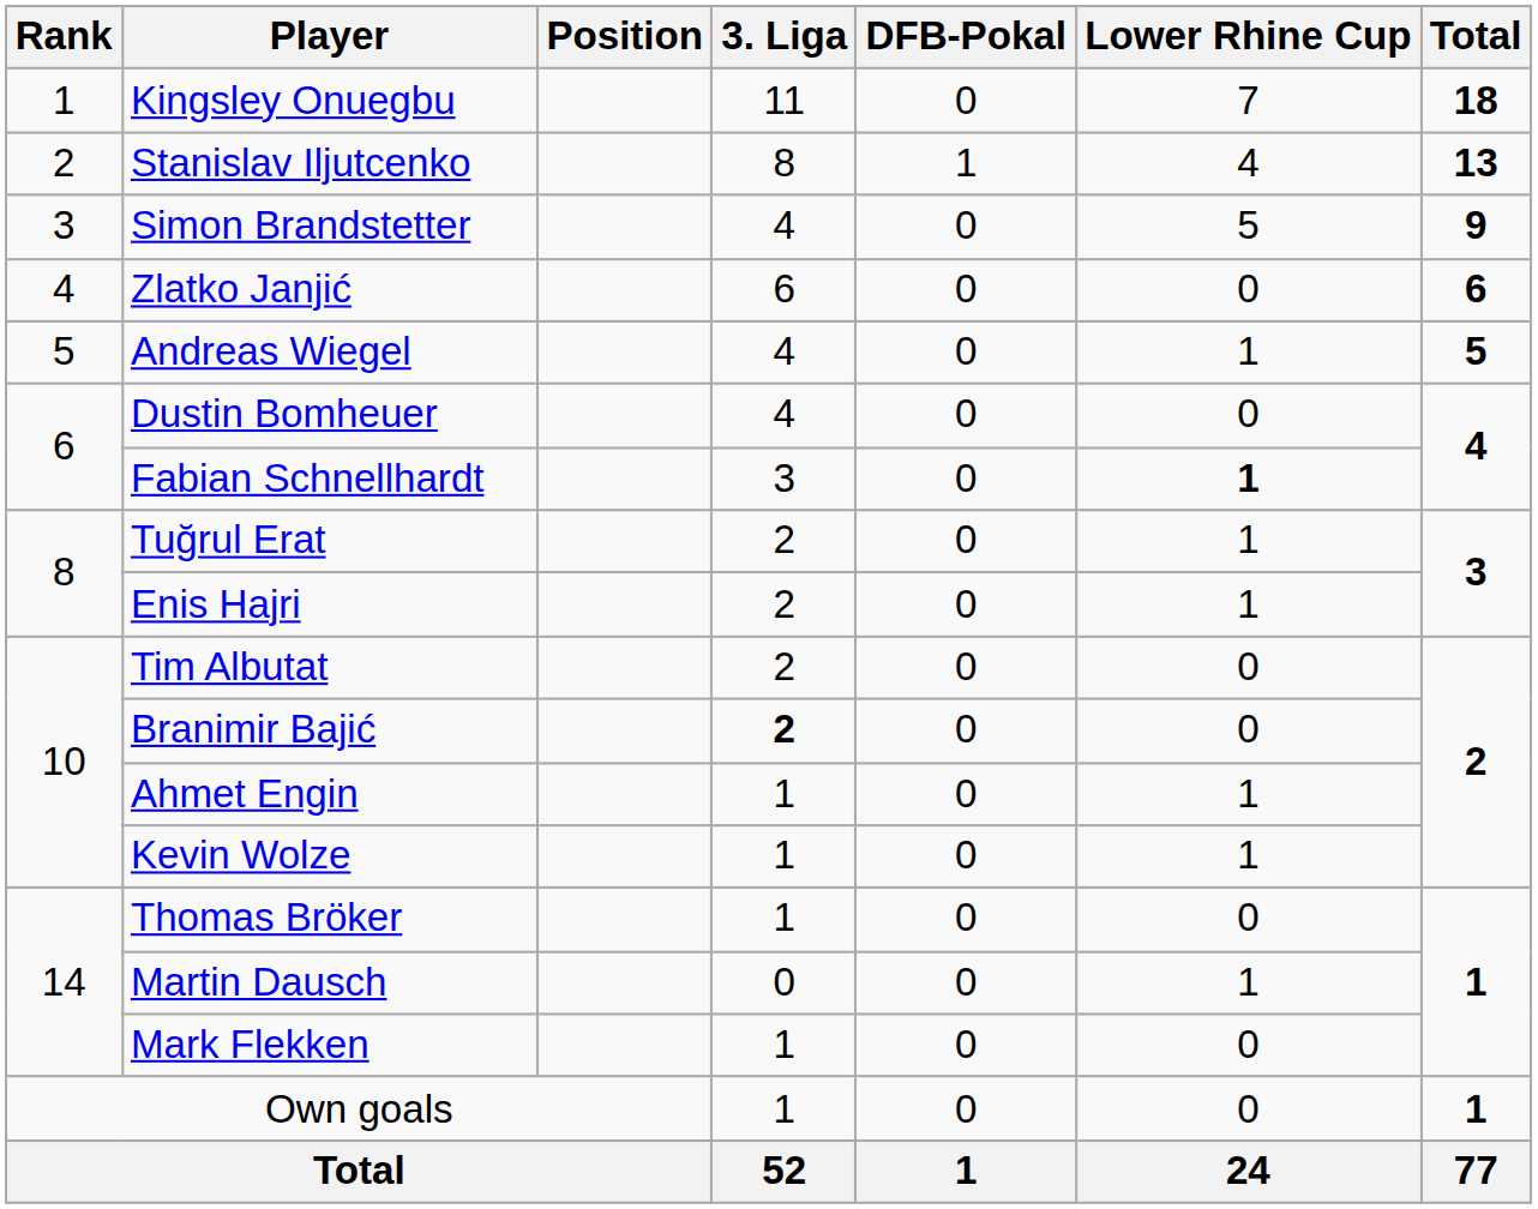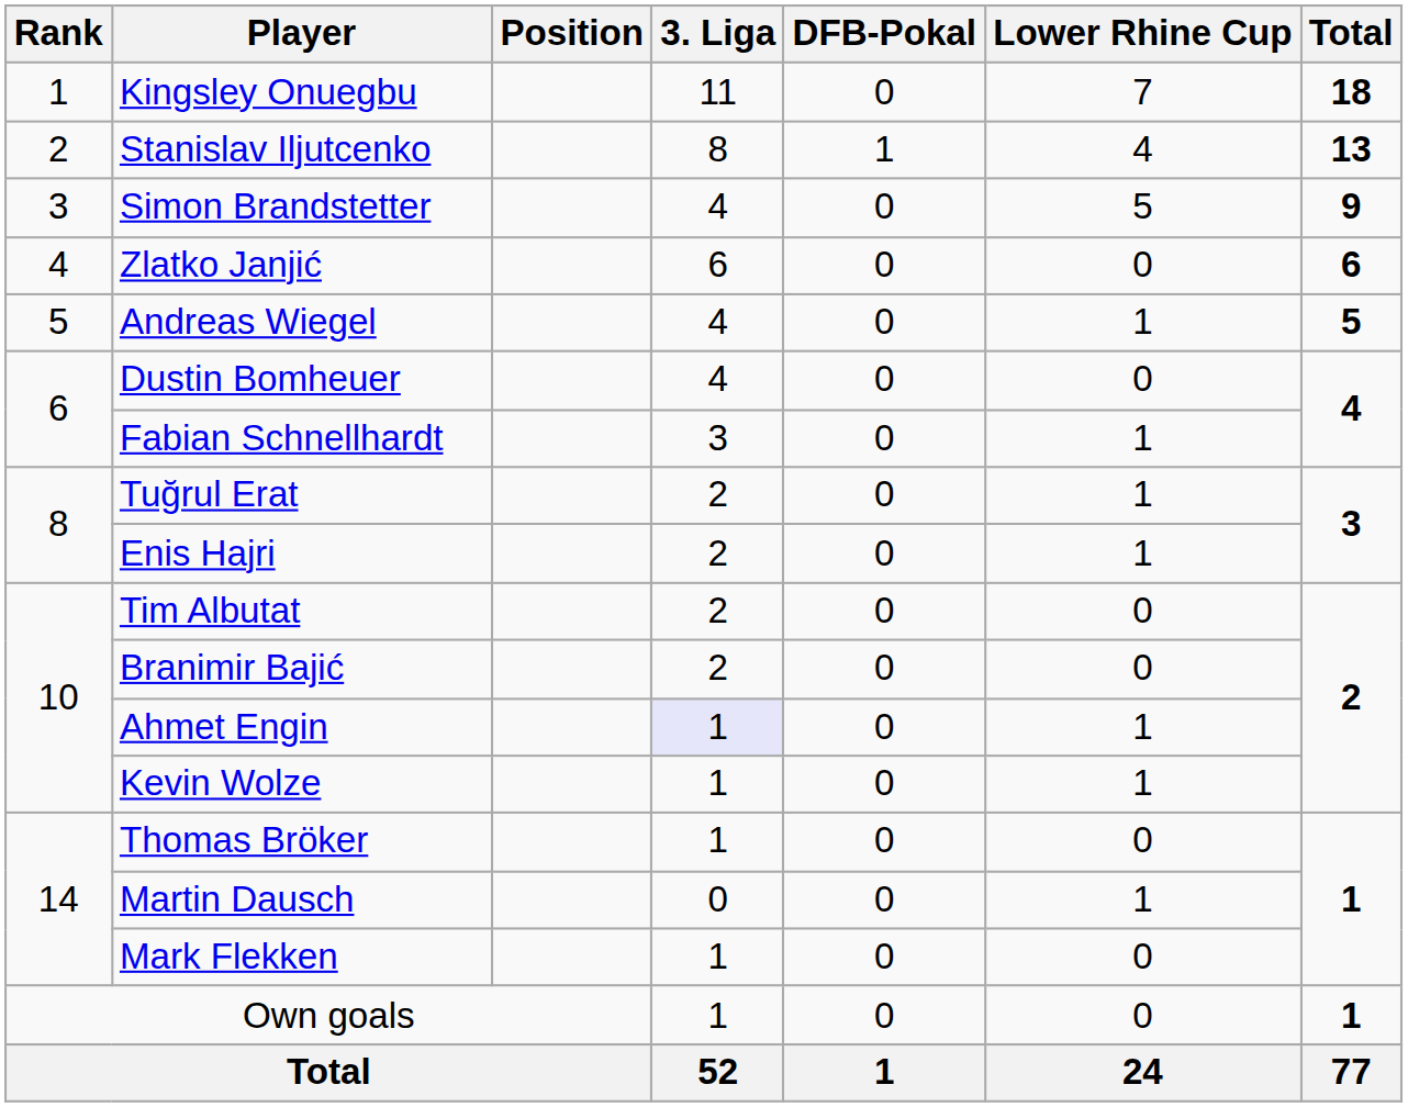Fabian Schnellhardt | Lower Rhine Cup: bold -> normal
Branimir Bajić | 3. Liga: bold -> normal
Ahmet Engin | 3. Liga: no background -> lavender background
